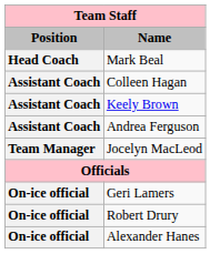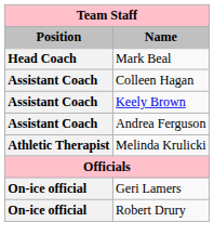+ row: Athletic Therapist | Melinda Krulicki
- row: Team Manager | Jocelyn MacLeod
- row: On-ice official | Alexander Hanes
